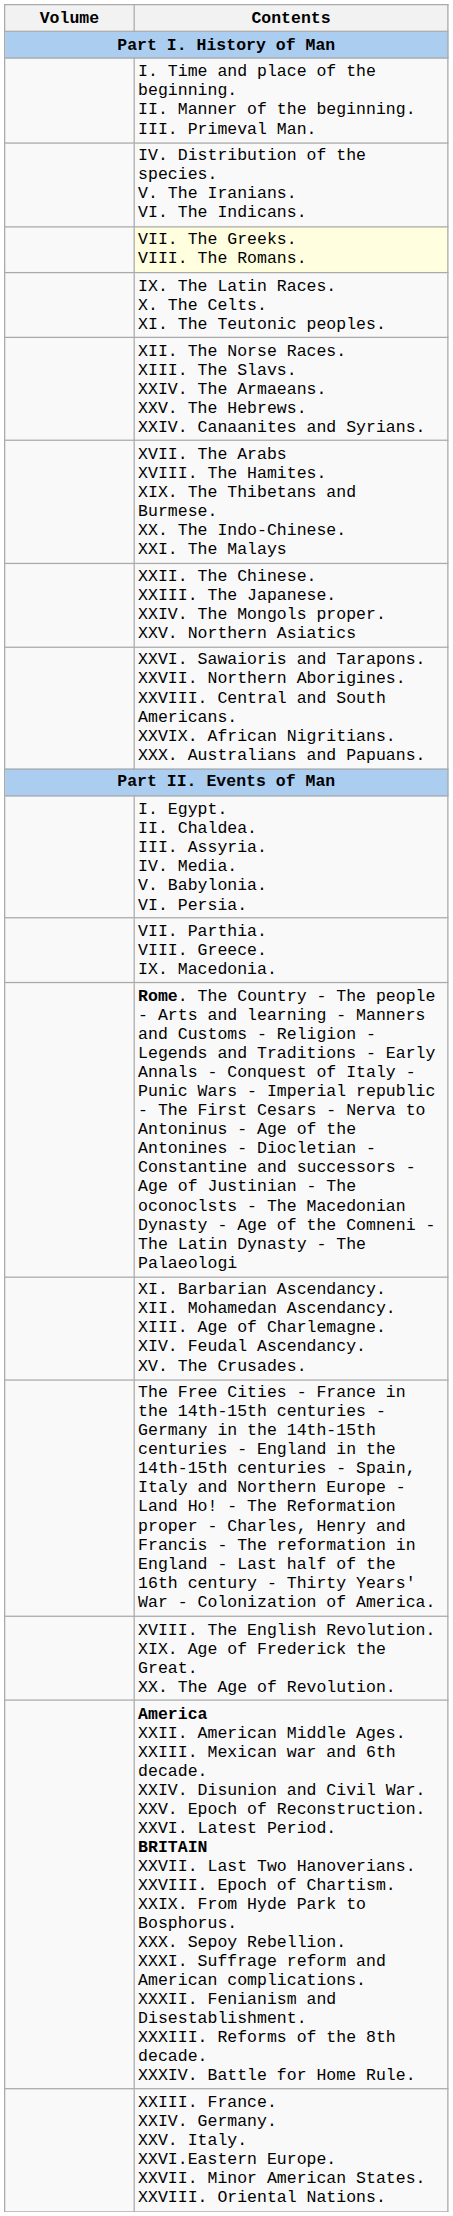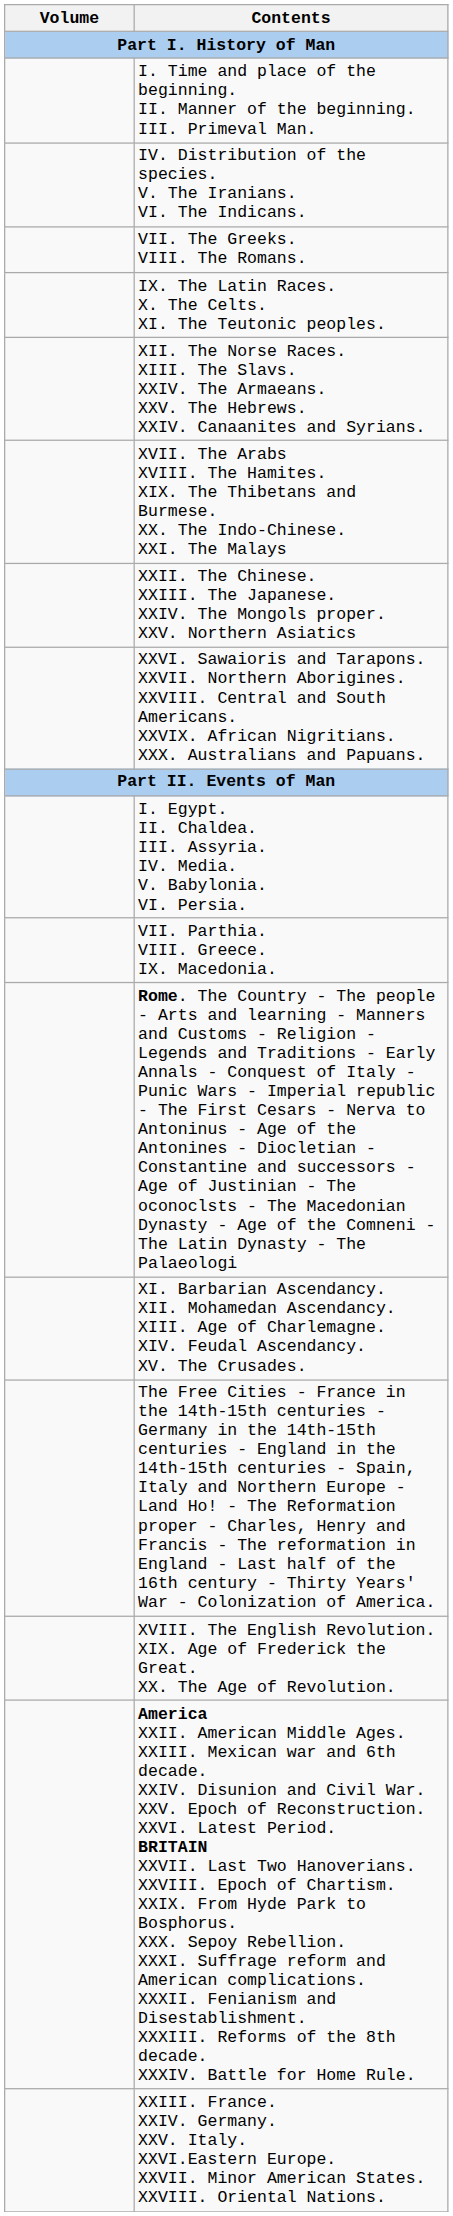VII. The Greeks. VIII. The Romans. | Contents: lightyellow background -> no background
